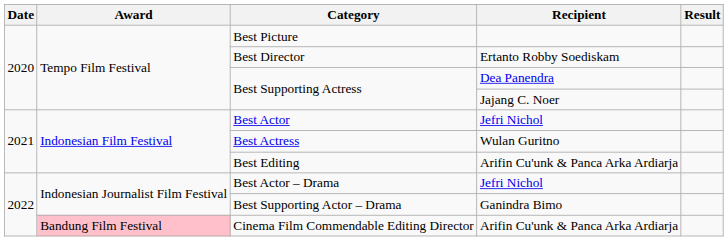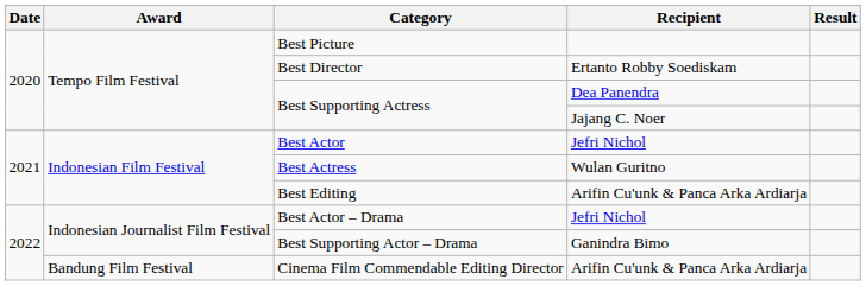Cinema Film Commendable Editing Director | Award: pink background -> no background
